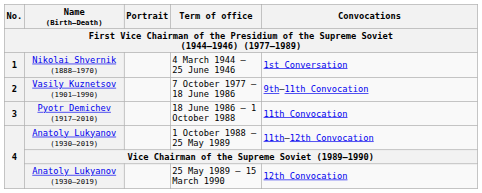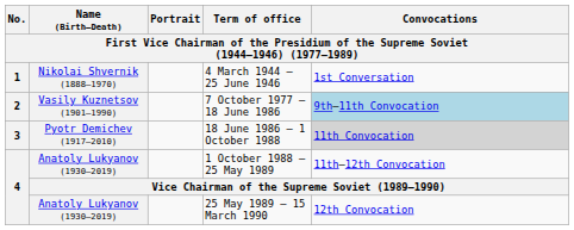7 October 1977 – 18 June 1986 | Convocations: no background -> lightblue background
18 June 1986 – 1 October 1988 | Convocations: no background -> lightgrey background
